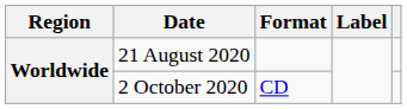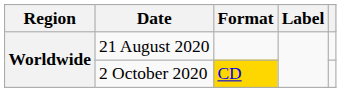2 October 2020 | Format: no background -> gold background
